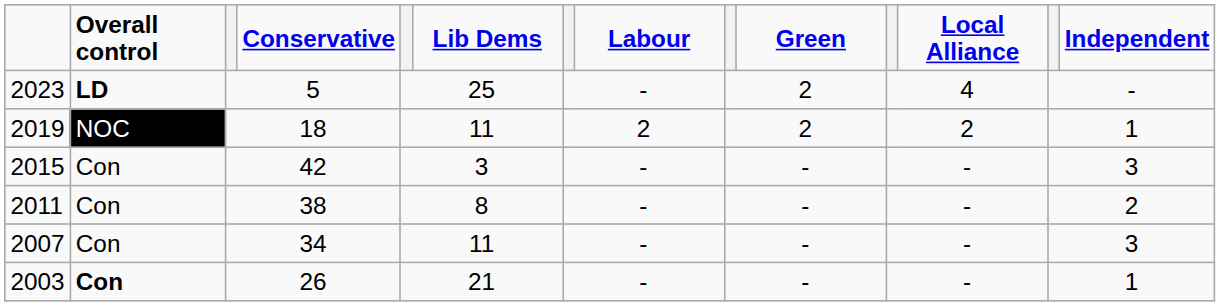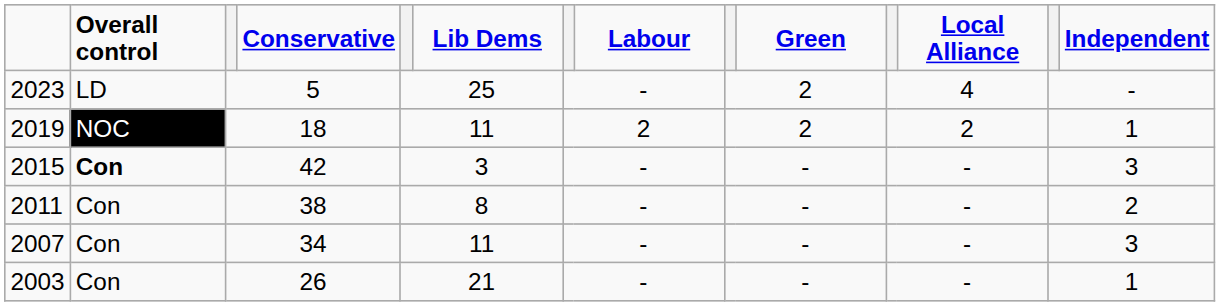2023 | Overall control: bold -> normal
2015 | Overall control: normal -> bold
2003 | Overall control: bold -> normal
